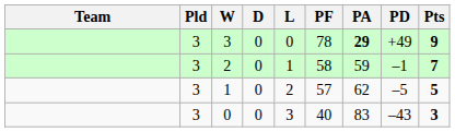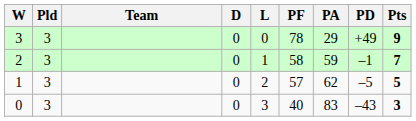columns swapped: Team <-> W
row 2 | PA: bold -> normal
